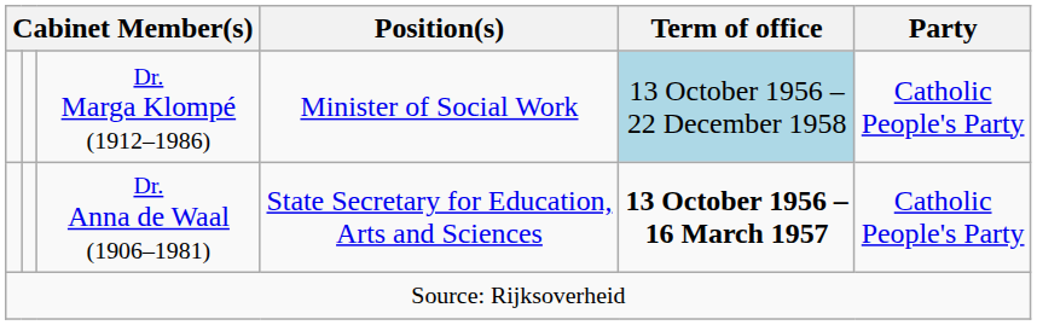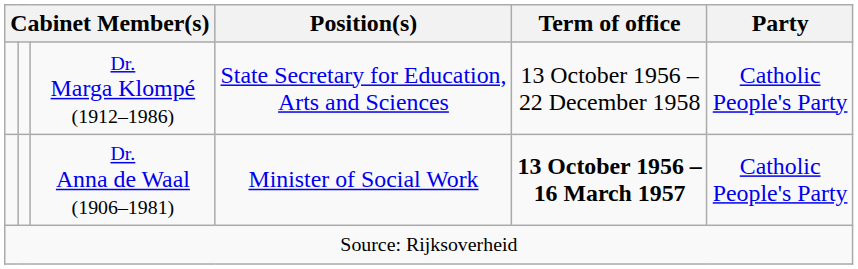Dr. Marga Klompé (1912–1986) | Position(s): Minister of Social Work -> State Secretary for Education, Arts and Sciences
Dr. Marga Klompé (1912–1986) | Term of office: lightblue background -> no background
Dr. Anna de Waal (1906–1981) | Position(s): State Secretary for Education, Arts and Sciences -> Minister of Social Work
